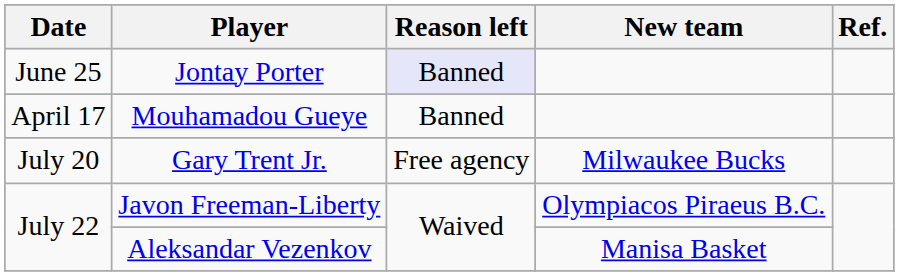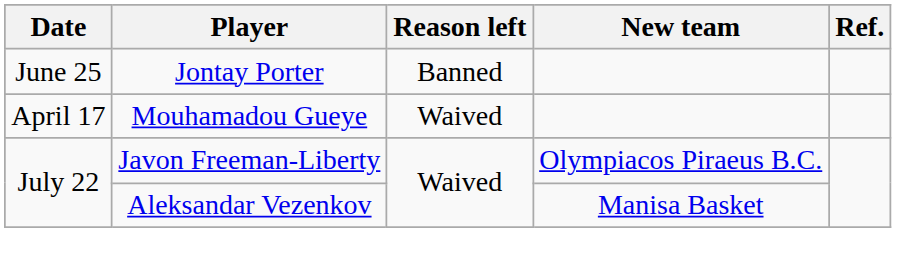Jontay Porter | Reason left: lavender background -> no background
Mouhamadou Gueye | Reason left: Banned -> Waived
- row: July 20 | Gary Trent Jr. | Free agency | Milwaukee Bucks
